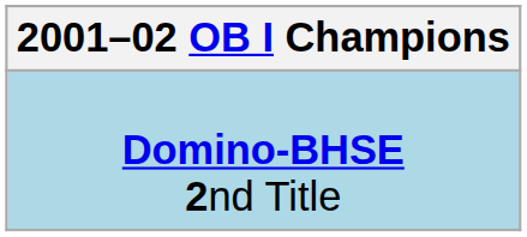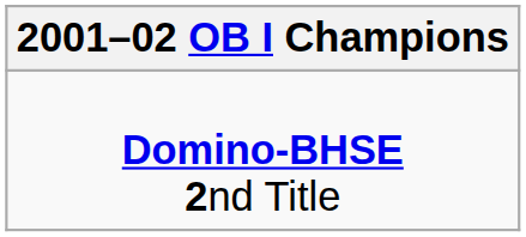row 2 | column 1: lightblue background -> no background
